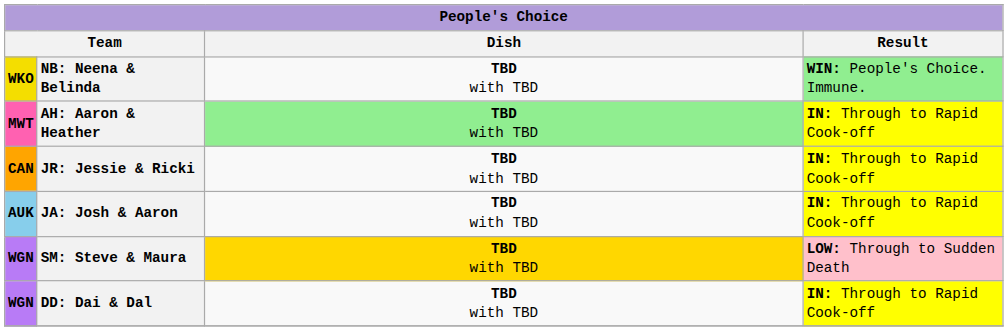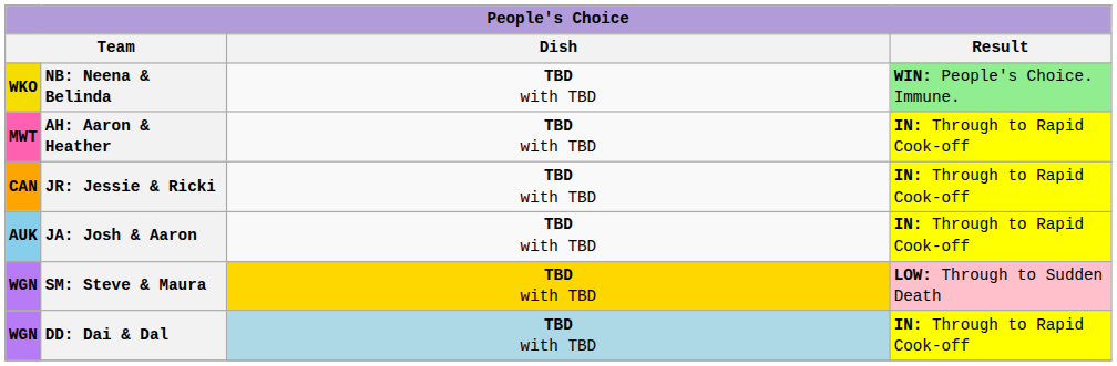AH: Aaron & Heather | Dish: lightgreen background -> no background
DD: Dai & Dal | Dish: no background -> lightblue background
